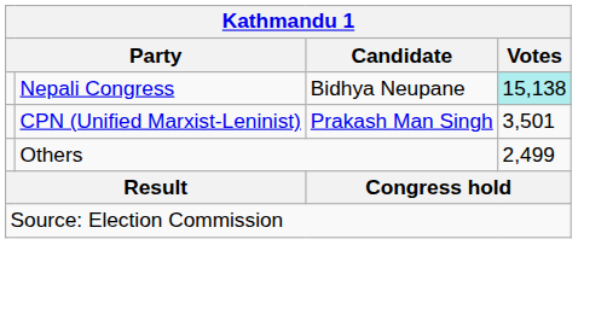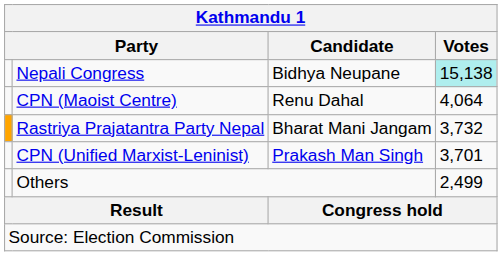+ row: CPN (Maoist Centre) | Renu Dahal | 4,064
+ row: Rastriya Prajatantra Party Nepal | Bharat Mani Jangam | 3,732
CPN (Unified Marxist-Leninist) | Votes: 3,501 -> 3,701
